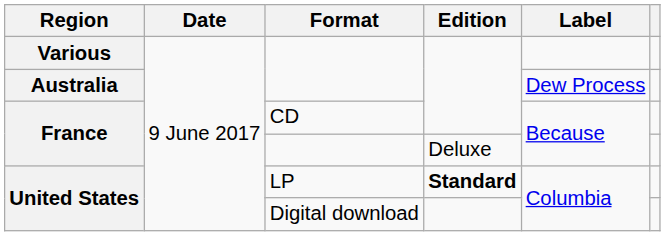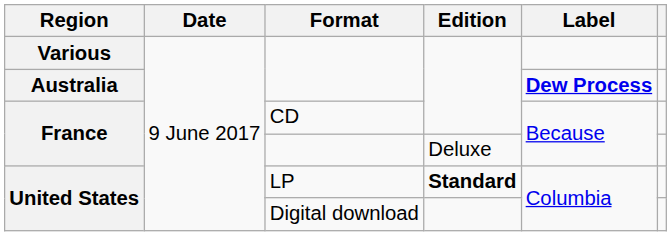Australia | Label: normal -> bold
